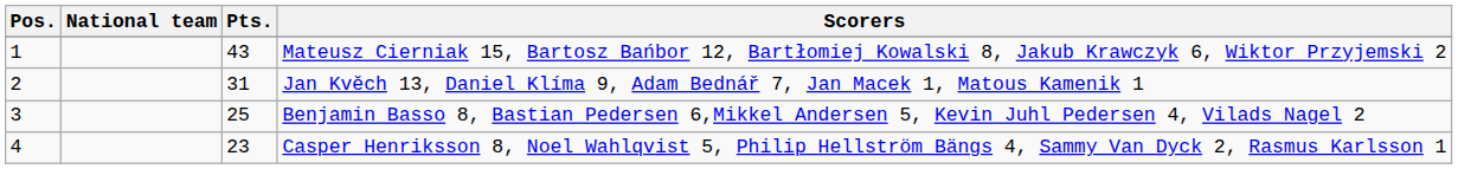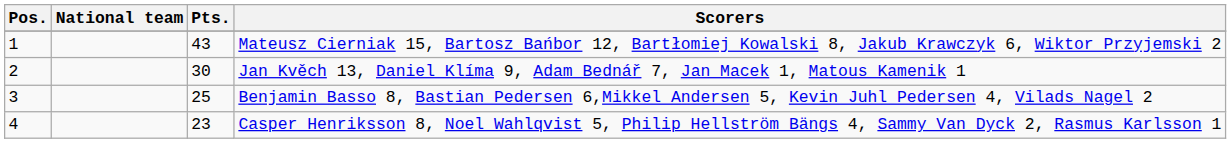row 3 | Pts.: 31 -> 30
